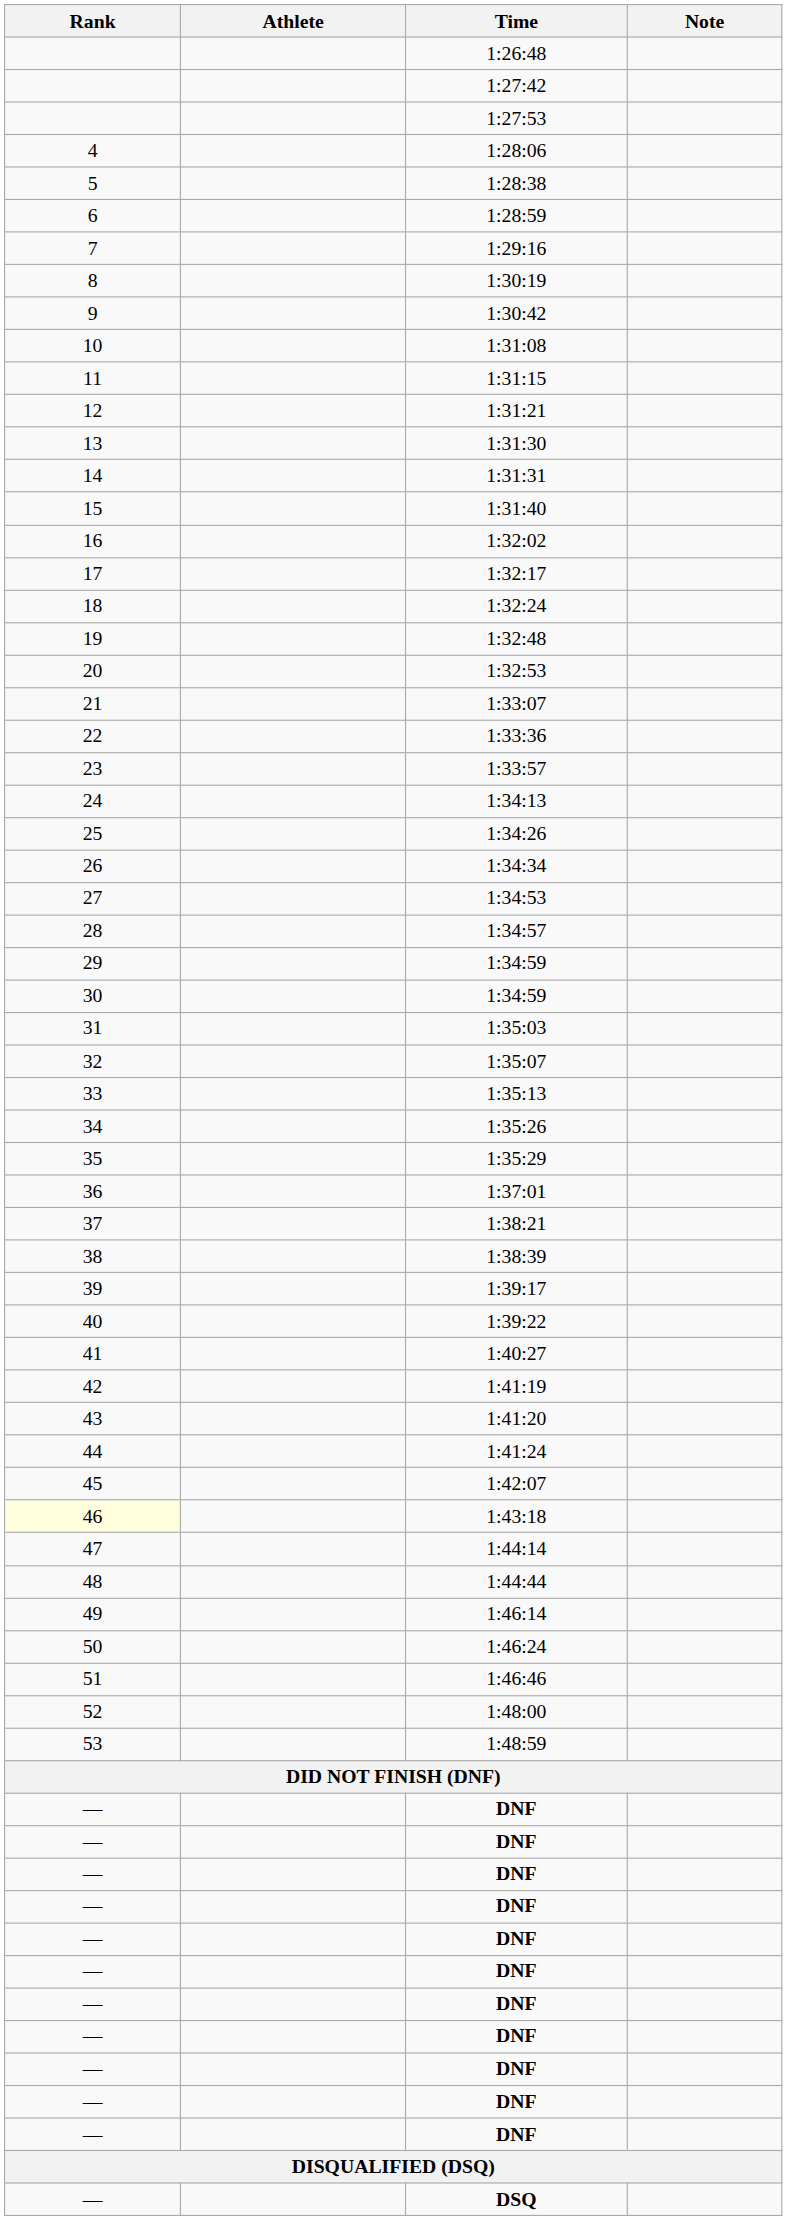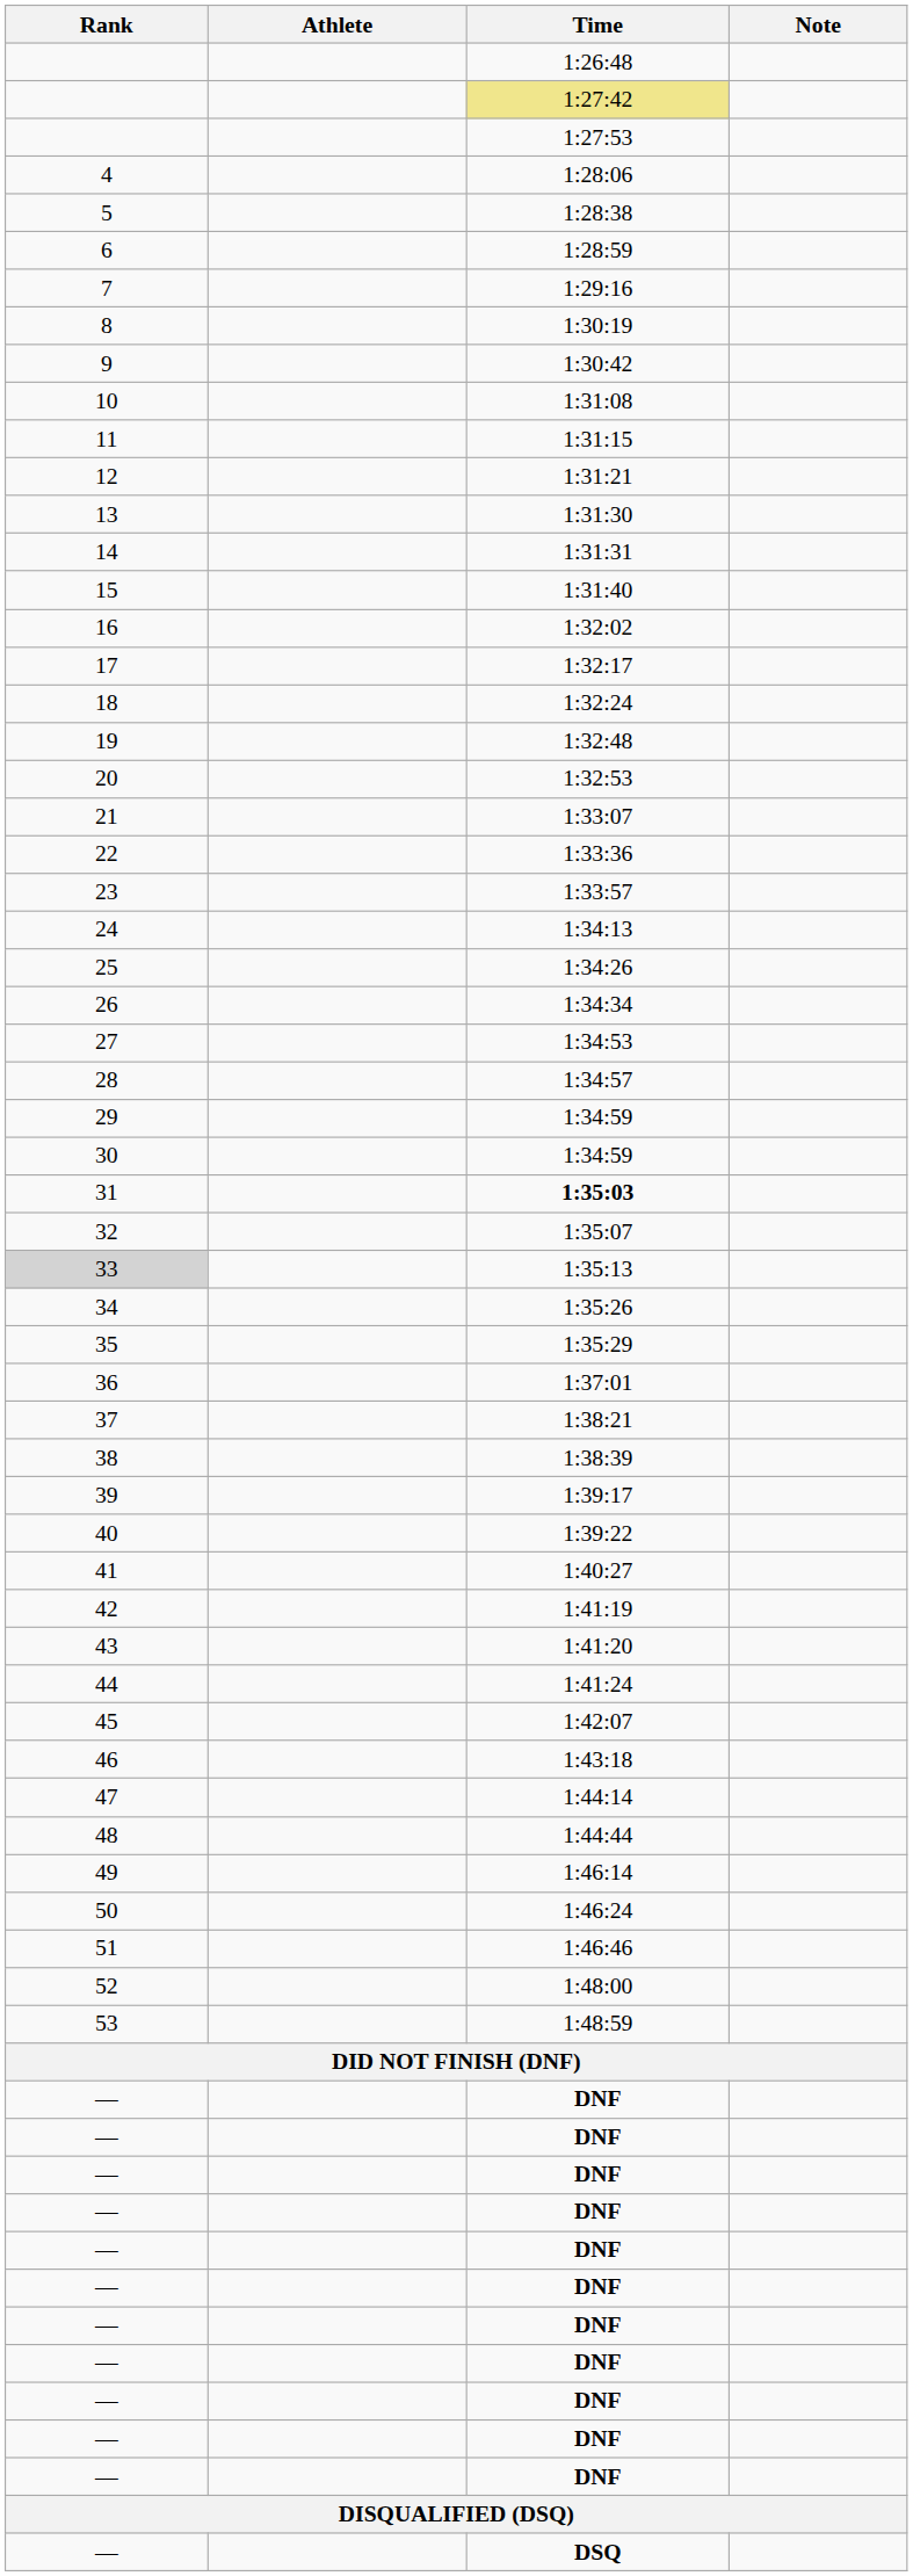1:27:42 | Time: no background -> khaki background
1:35:03 | Time: normal -> bold
1:35:13 | Rank: no background -> lightgrey background
1:43:18 | Rank: lightyellow background -> no background
